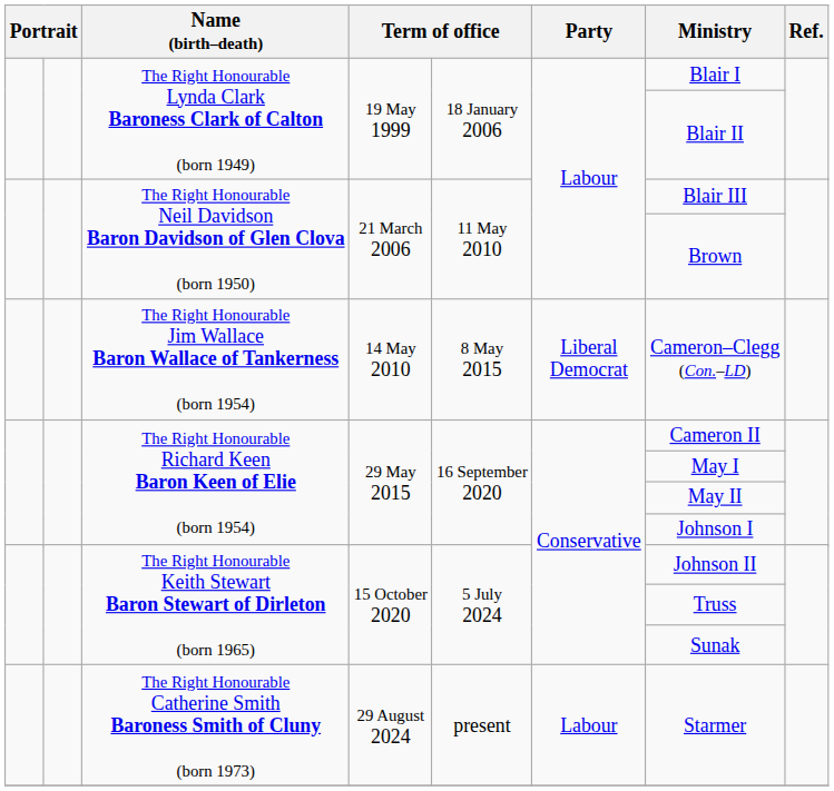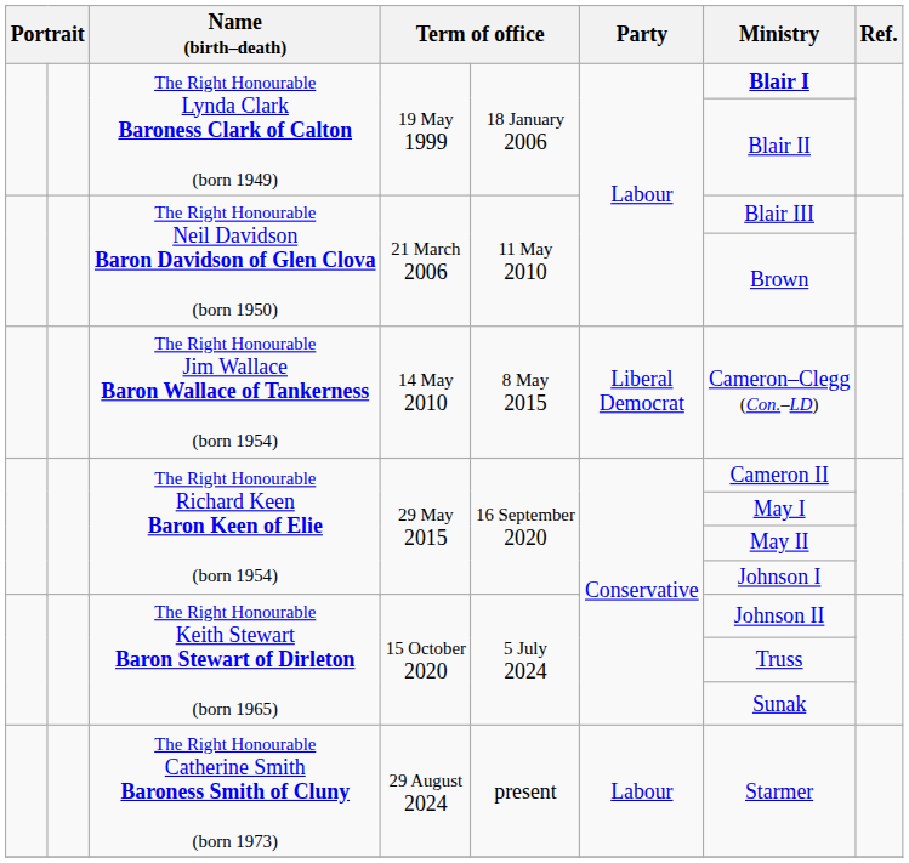row 2 | Ministry: normal -> bold
